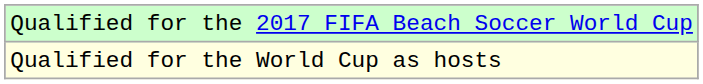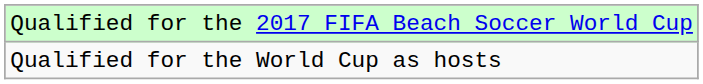row 2 | column 1: lightyellow background -> no background
